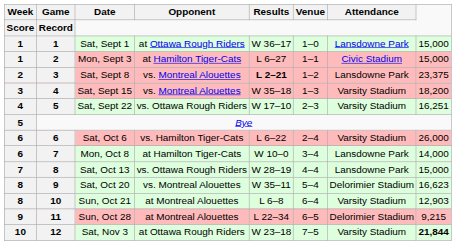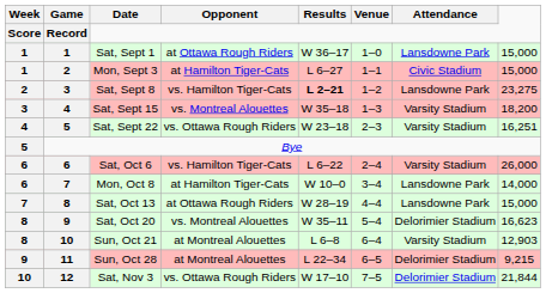Sat, Sept 8 | Opponent: vs. Montreal Alouettes -> vs. Hamilton Tiger-Cats
Sat, Sept 8 | column 8: 23,375 -> 23,275
Sat, Sept 22 | Results: W 17–10 -> W 23–18
Sat, Oct 13 | Opponent: vs. Ottawa Rough Riders -> at Ottawa Rough Riders
Sat, Nov 3 | Opponent: at Ottawa Rough Riders -> vs. Ottawa Rough Riders
Sat, Nov 3 | Results: W 23–18 -> W 17–10
Sat, Nov 3 | Attendance: Varsity Stadium -> Delorimier Stadium
Sat, Nov 3 | column 8: bold -> normal
